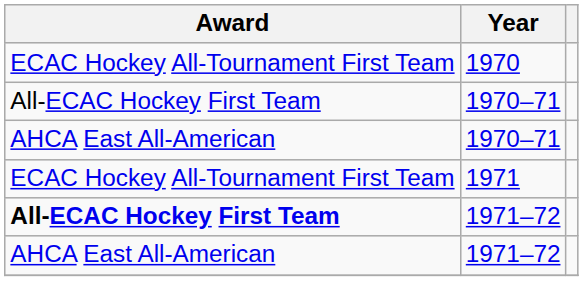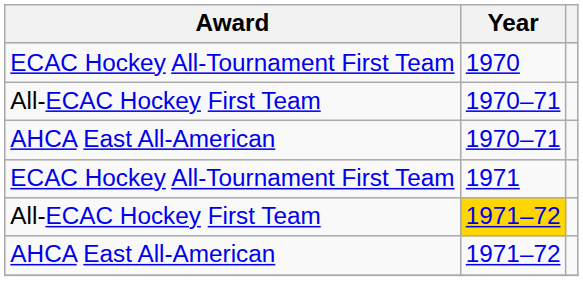row 6 | Award: bold -> normal
row 6 | Year: no background -> gold background
